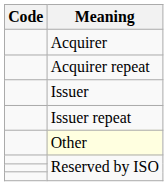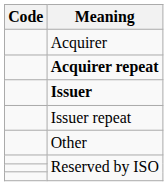row 3 | Meaning: normal -> bold
row 4 | Meaning: normal -> bold
row 6 | Meaning: lightyellow background -> no background
